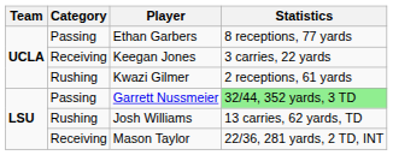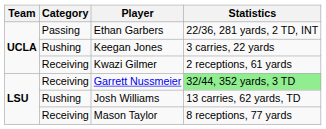Ethan Garbers | Statistics: 8 receptions, 77 yards -> 22/36, 281 yards, 2 TD, INT
Keegan Jones | Category: Receiving -> Rushing
Kwazi Gilmer | Category: Rushing -> Receiving
Garrett Nussmeier | Category: Passing -> Receiving
Mason Taylor | Statistics: 22/36, 281 yards, 2 TD, INT -> 8 receptions, 77 yards
